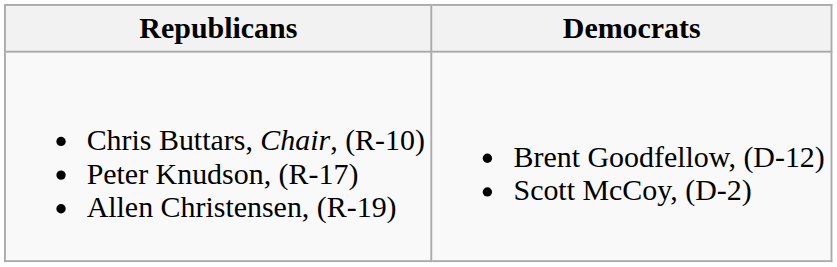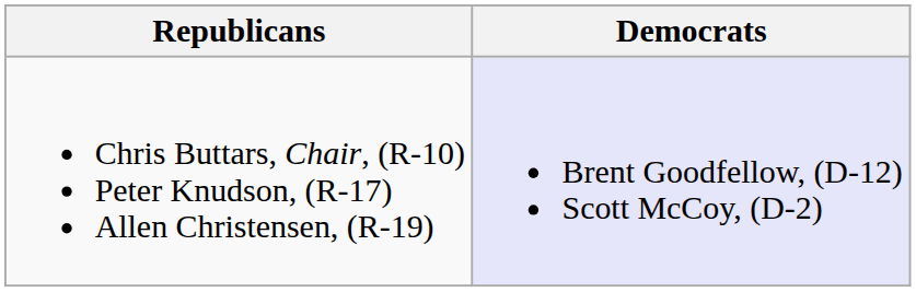row 2 | Democrats: no background -> lavender background
